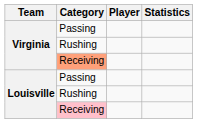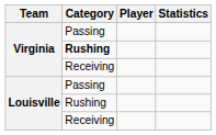Virginia / Rushing | Category: normal -> bold
Virginia / Receiving | Category: lightsalmon background -> no background
Louisville / Receiving | Category: pink background -> no background
